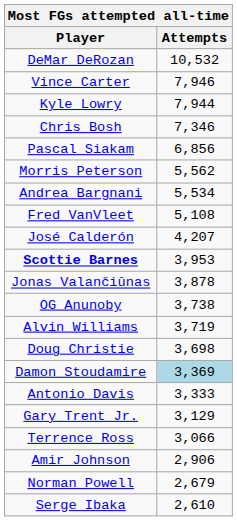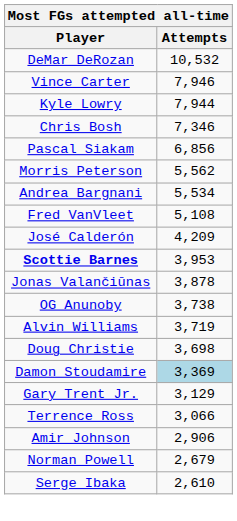José Calderón | Attempts: 4,207 -> 4,209
- row: Antonio Davis | 3,333
